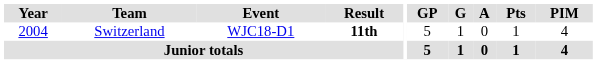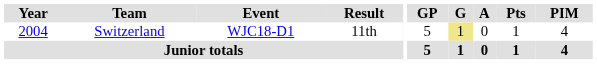Switzerland | Result: bold -> normal
Switzerland | G: no background -> khaki background
